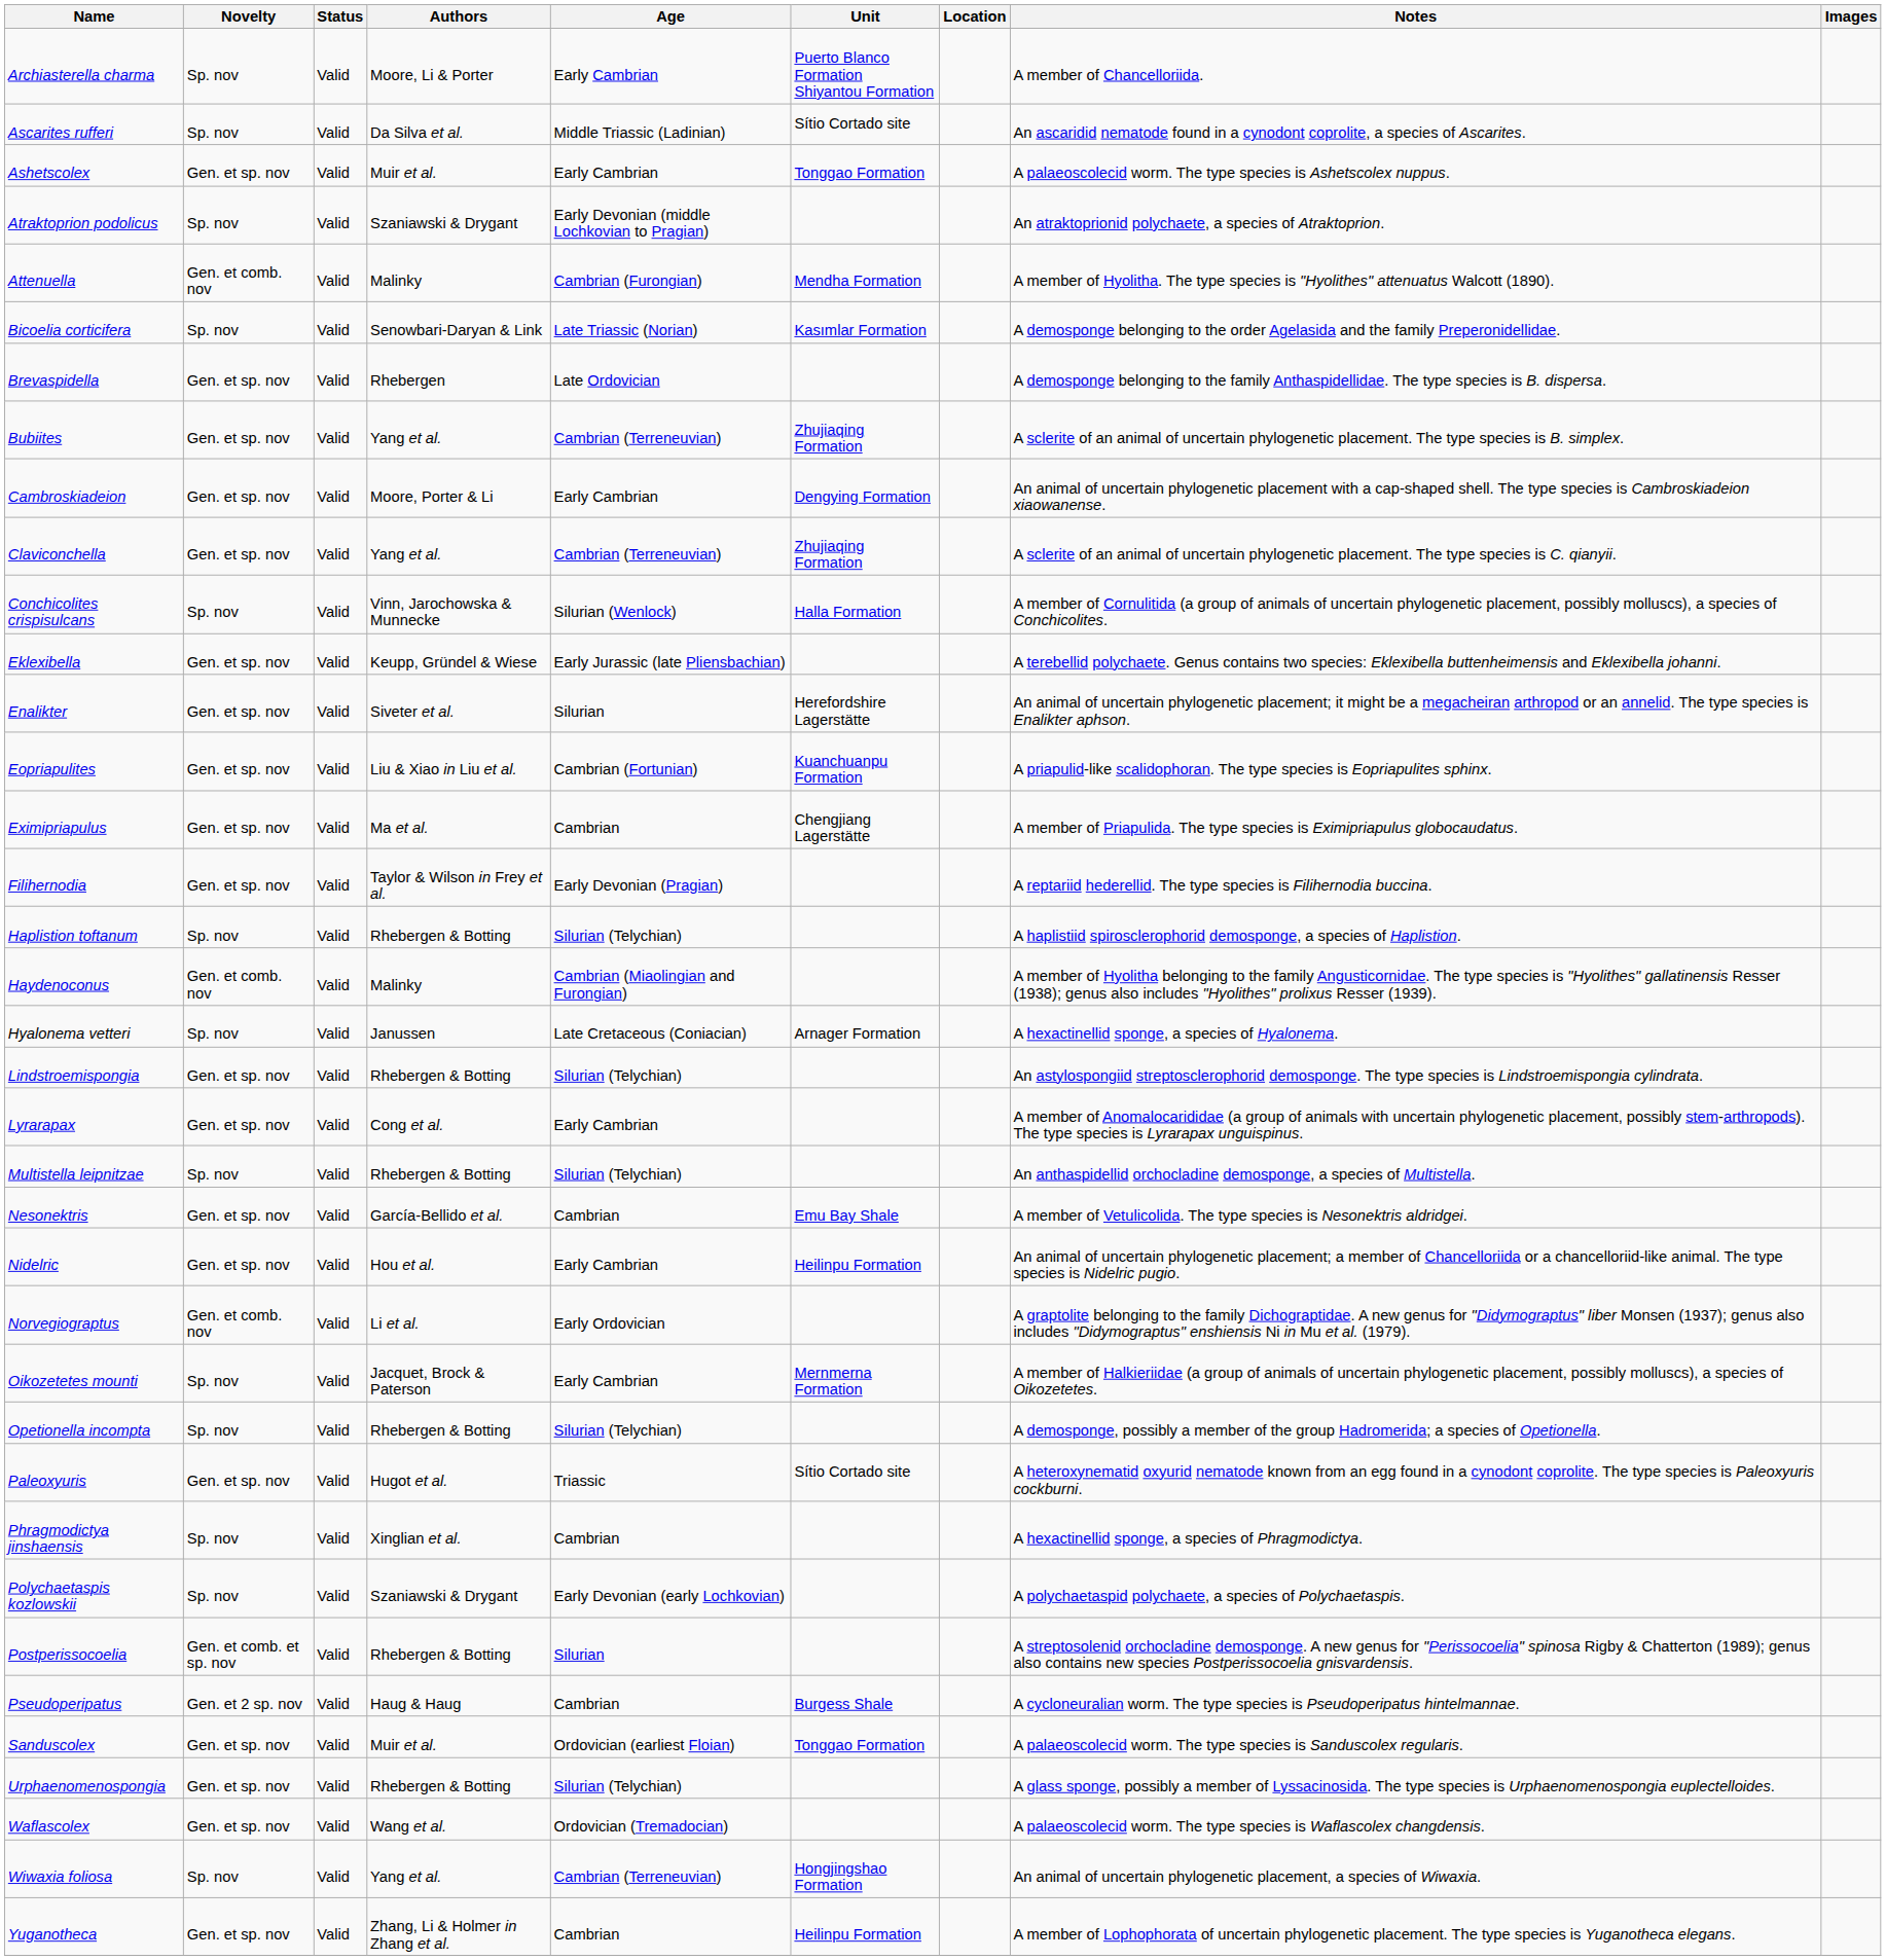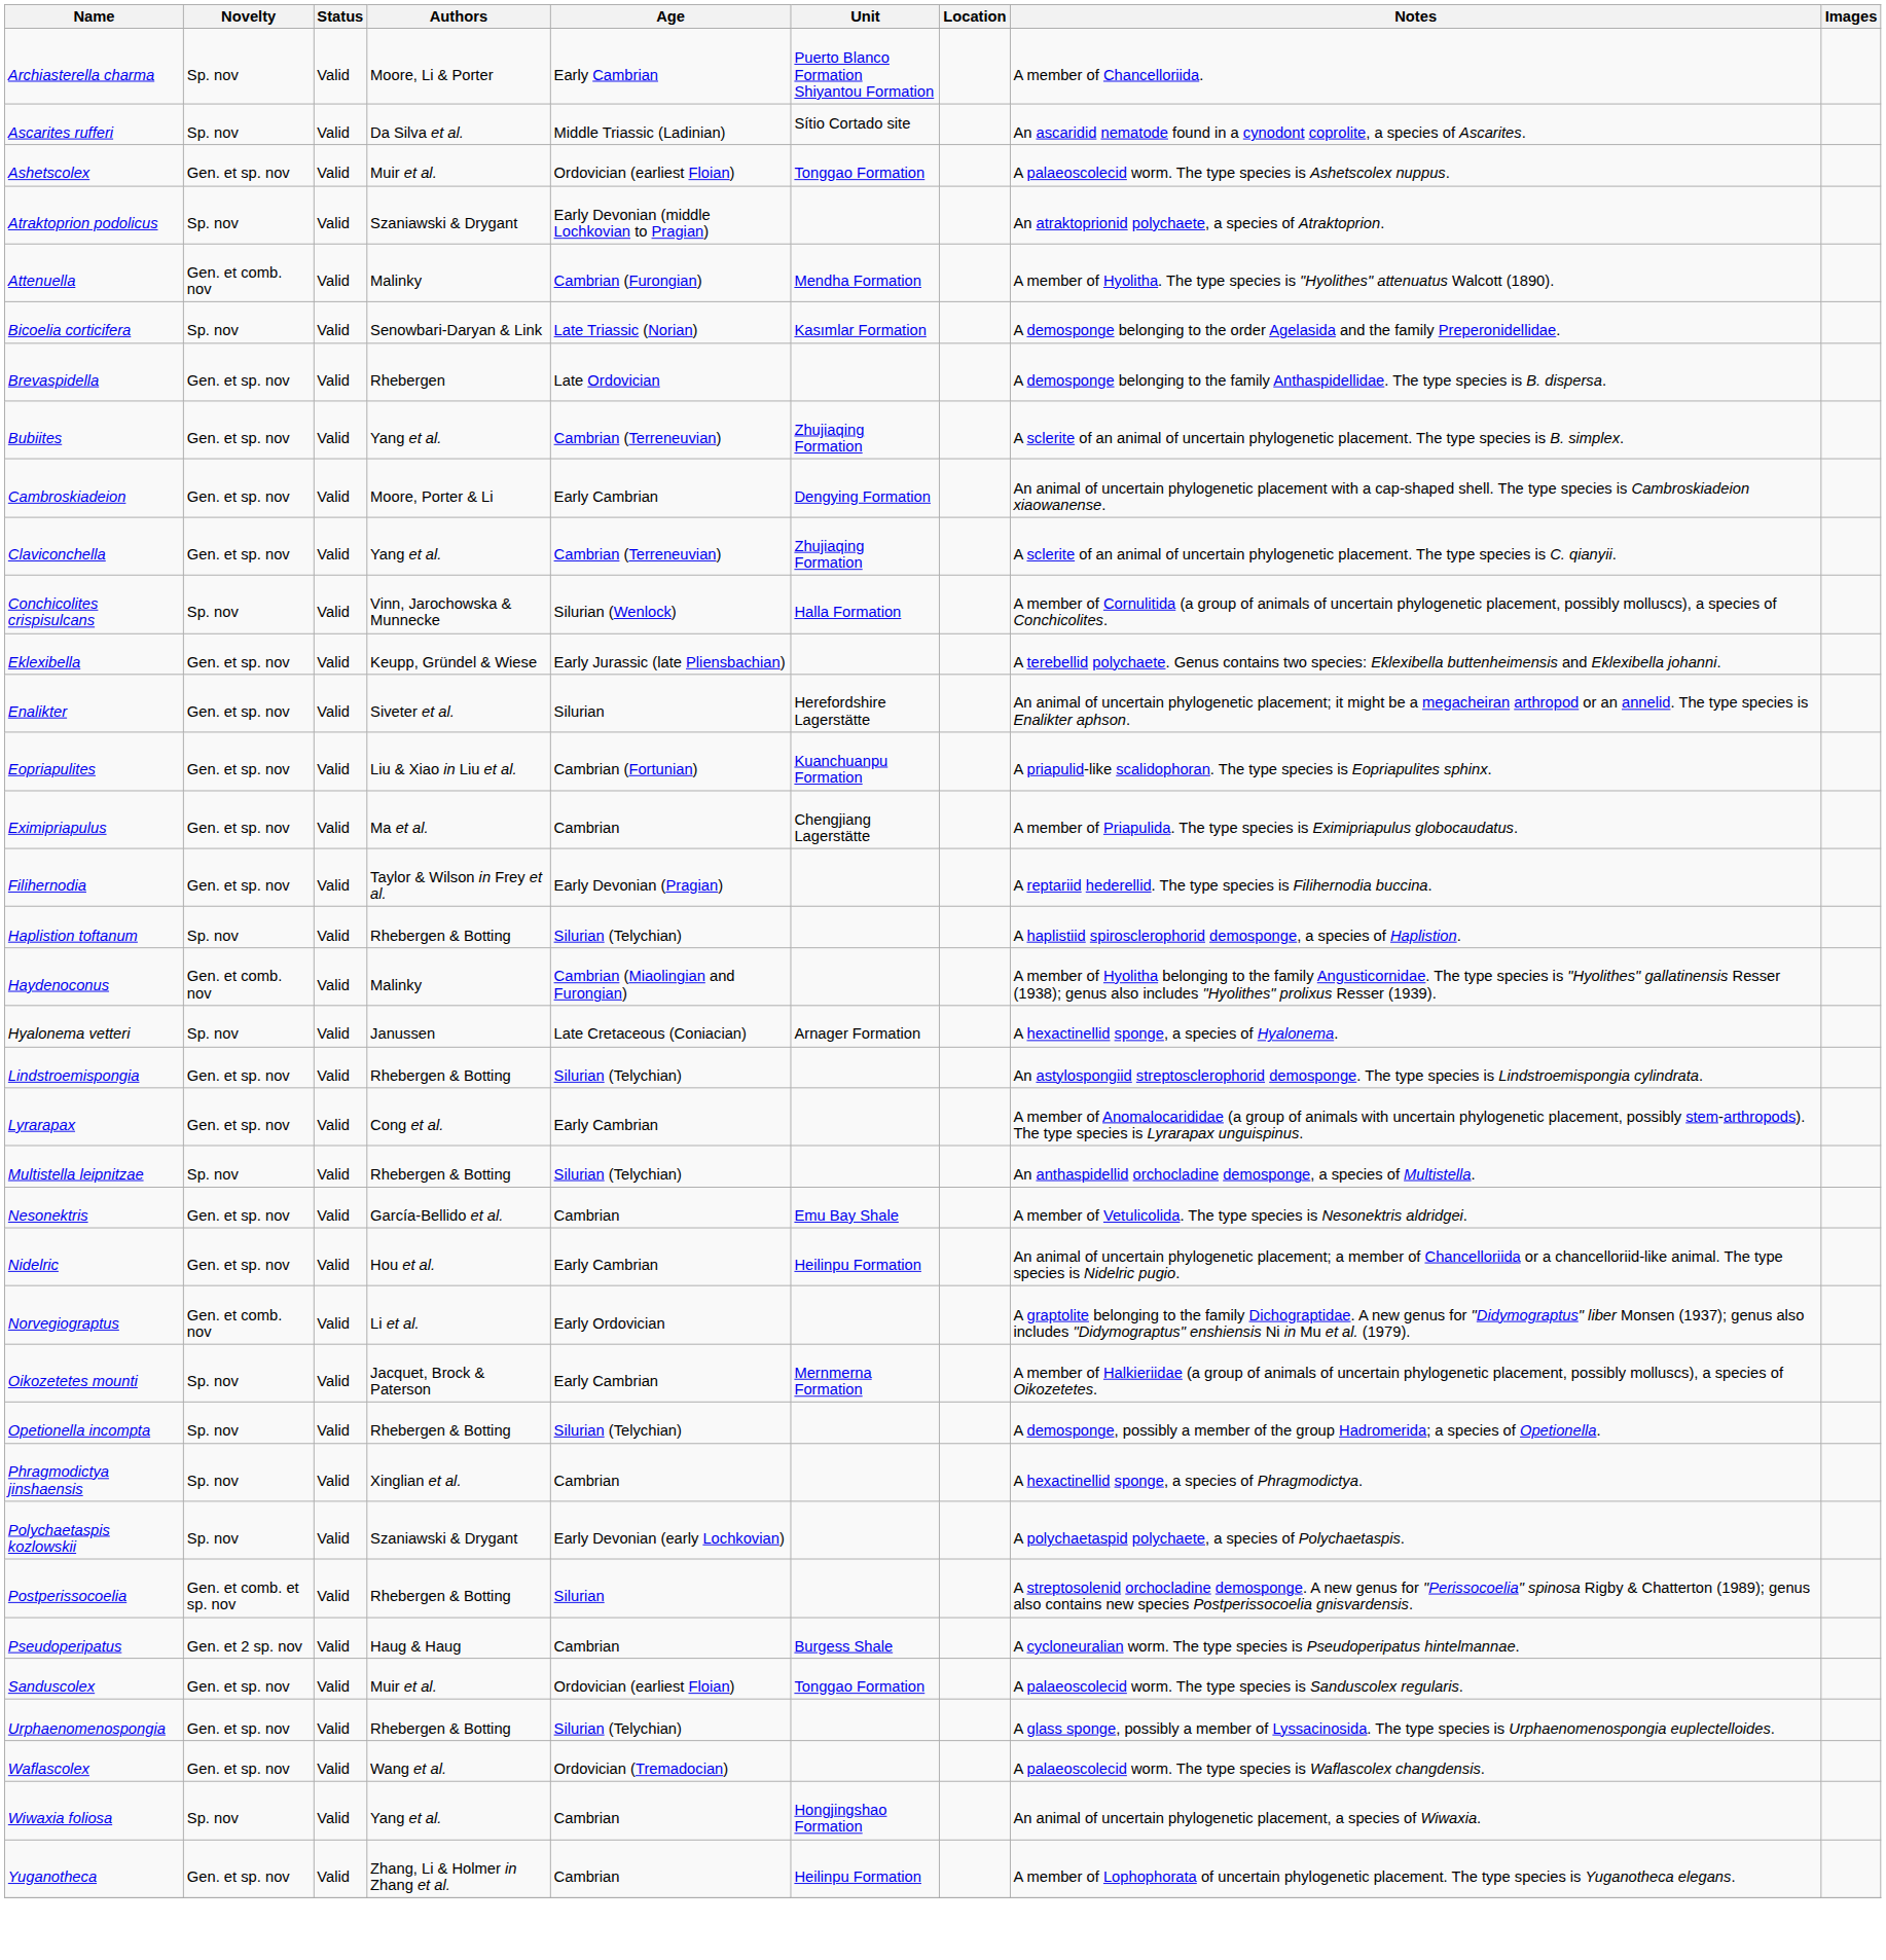Ashetscolex | Age: Early Cambrian -> Ordovician (earliest Floian)
- row: Paleoxyuris | Gen. et sp. nov | Valid | Hugot et al. | Triassic | Sítio Cortado site | A heteroxynematid oxyurid nematode known from an egg found in a cynodont coprolite. The type species is Paleoxyuris cockburni.
Wiwaxia foliosa | Age: Cambrian (Terreneuvian) -> Cambrian
